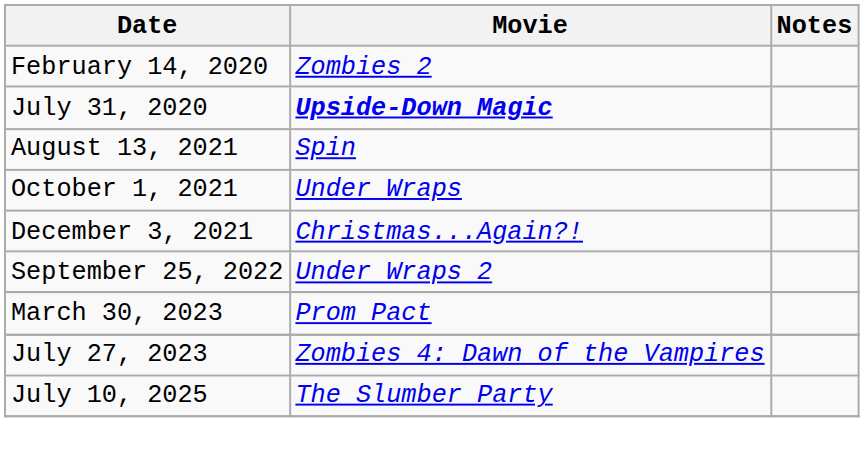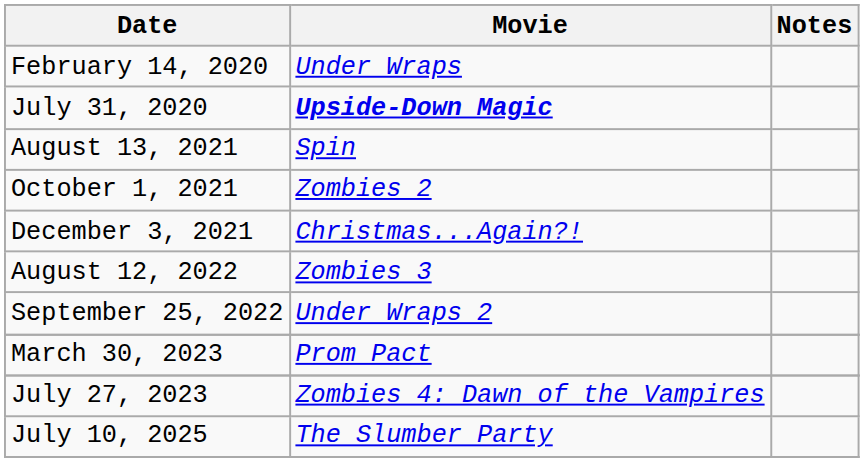February 14, 2020 | Movie: Zombies 2 -> Under Wraps
October 1, 2021 | Movie: Under Wraps -> Zombies 2
+ row: August 12, 2022 | Zombies 3
